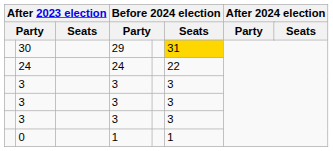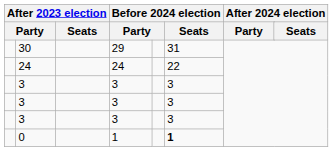30 | Before 2024 election / Seats: gold background -> no background
0 | Before 2024 election / Seats: normal -> bold
